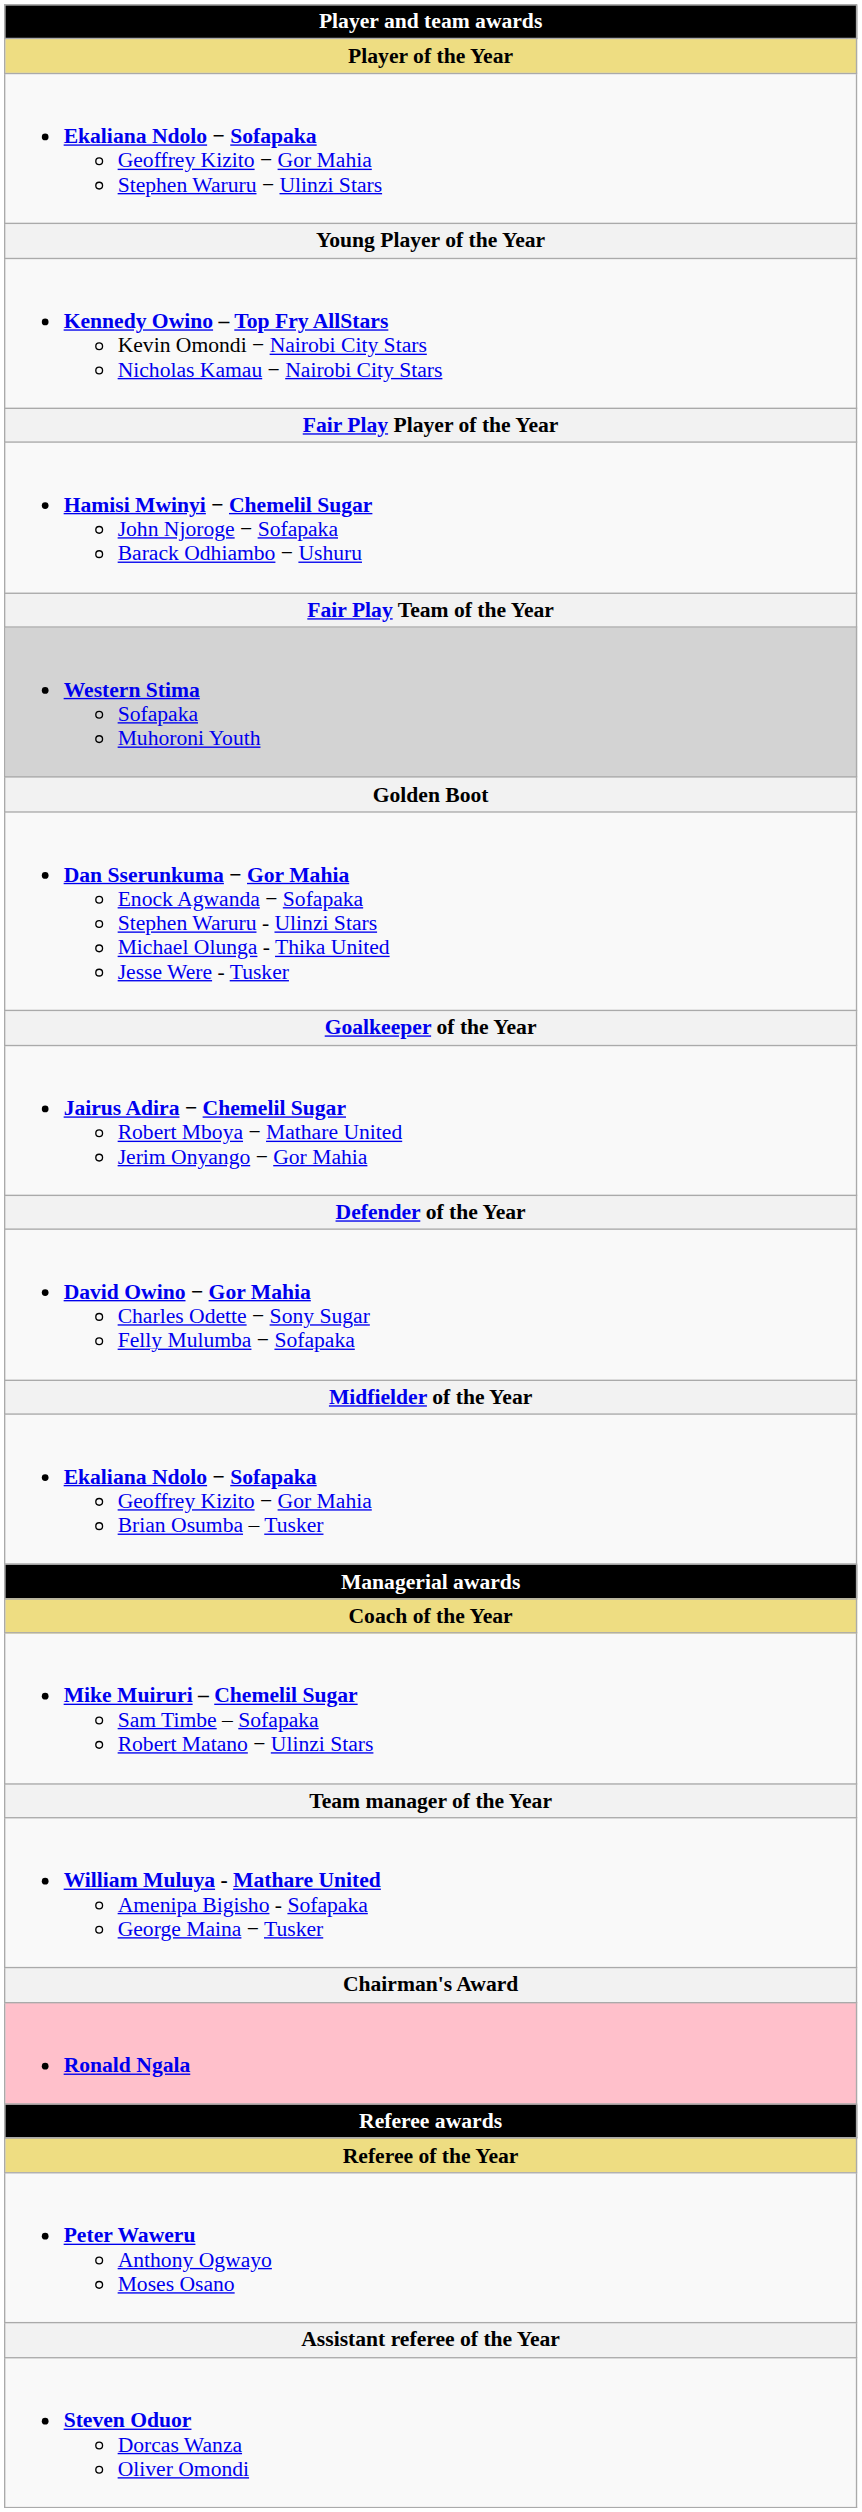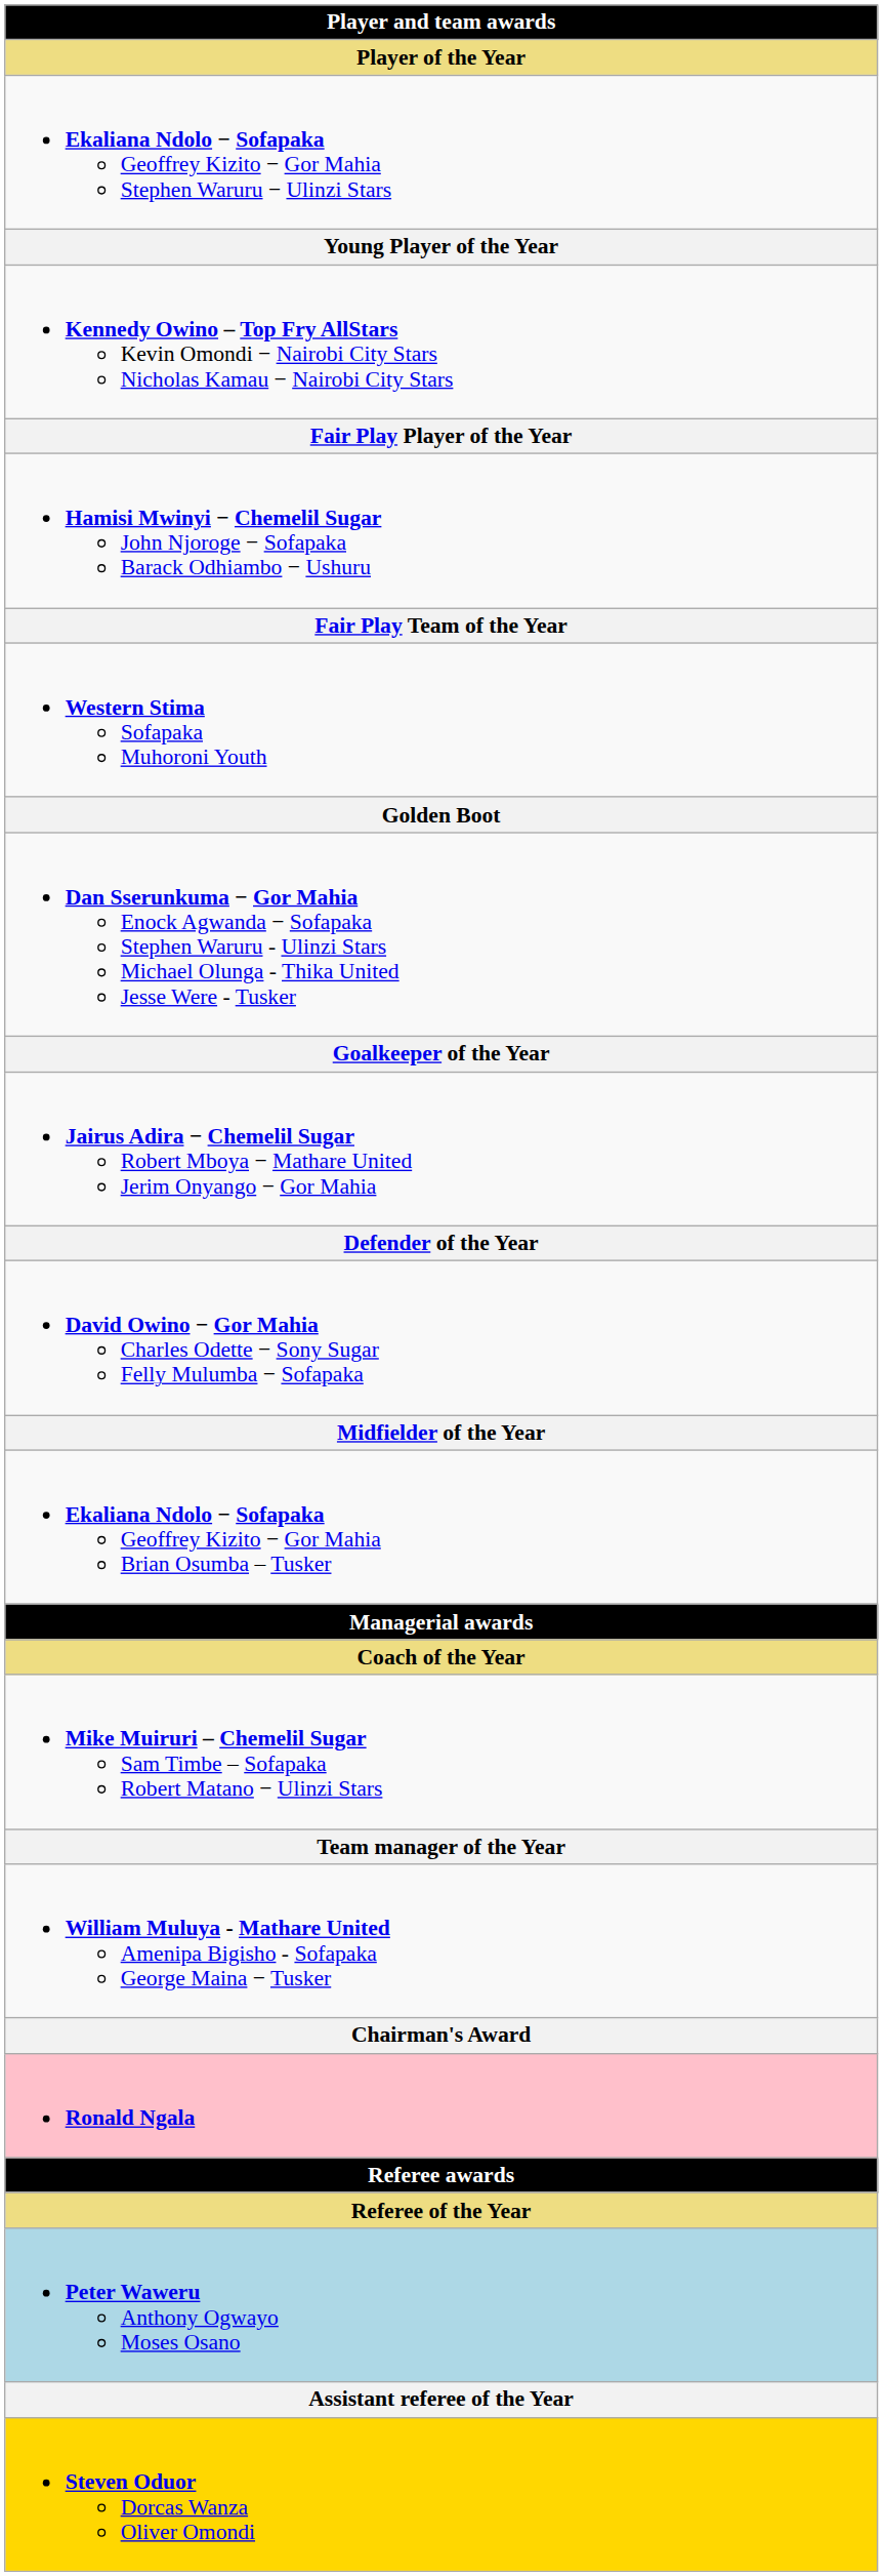row 9 | column 1: lightgrey background -> no background
row 27 | column 1: no background -> lightblue background
row 29 | column 1: no background -> gold background
